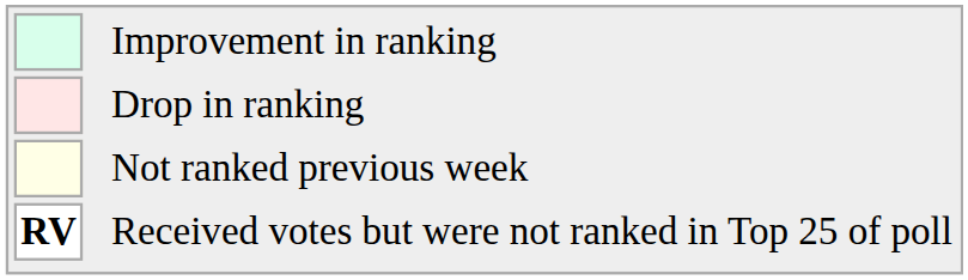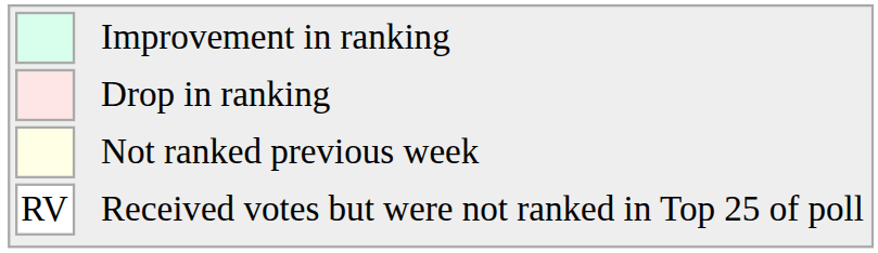Received votes but were not ranked in Top 25 of poll | column 1: bold -> normal
